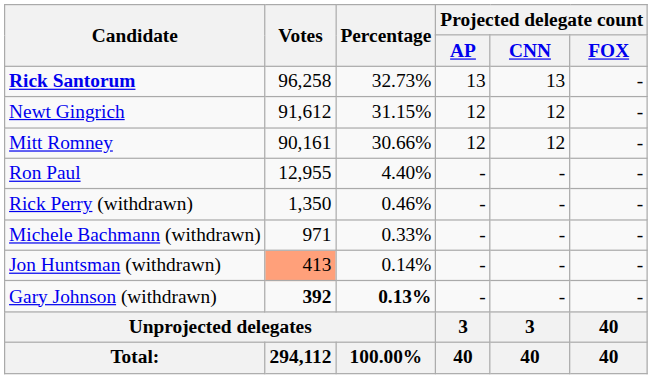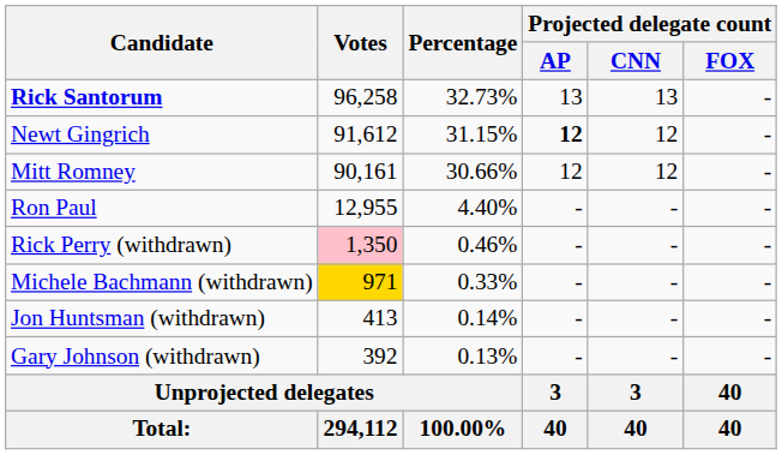Newt Gingrich | Projected delegate count / AP: normal -> bold
Rick Perry (withdrawn) | Votes: no background -> pink background
Michele Bachmann (withdrawn) | Votes: no background -> gold background
Jon Huntsman (withdrawn) | Votes: lightsalmon background -> no background
Gary Johnson (withdrawn) | Votes: bold -> normal
Gary Johnson (withdrawn) | Percentage: bold -> normal
